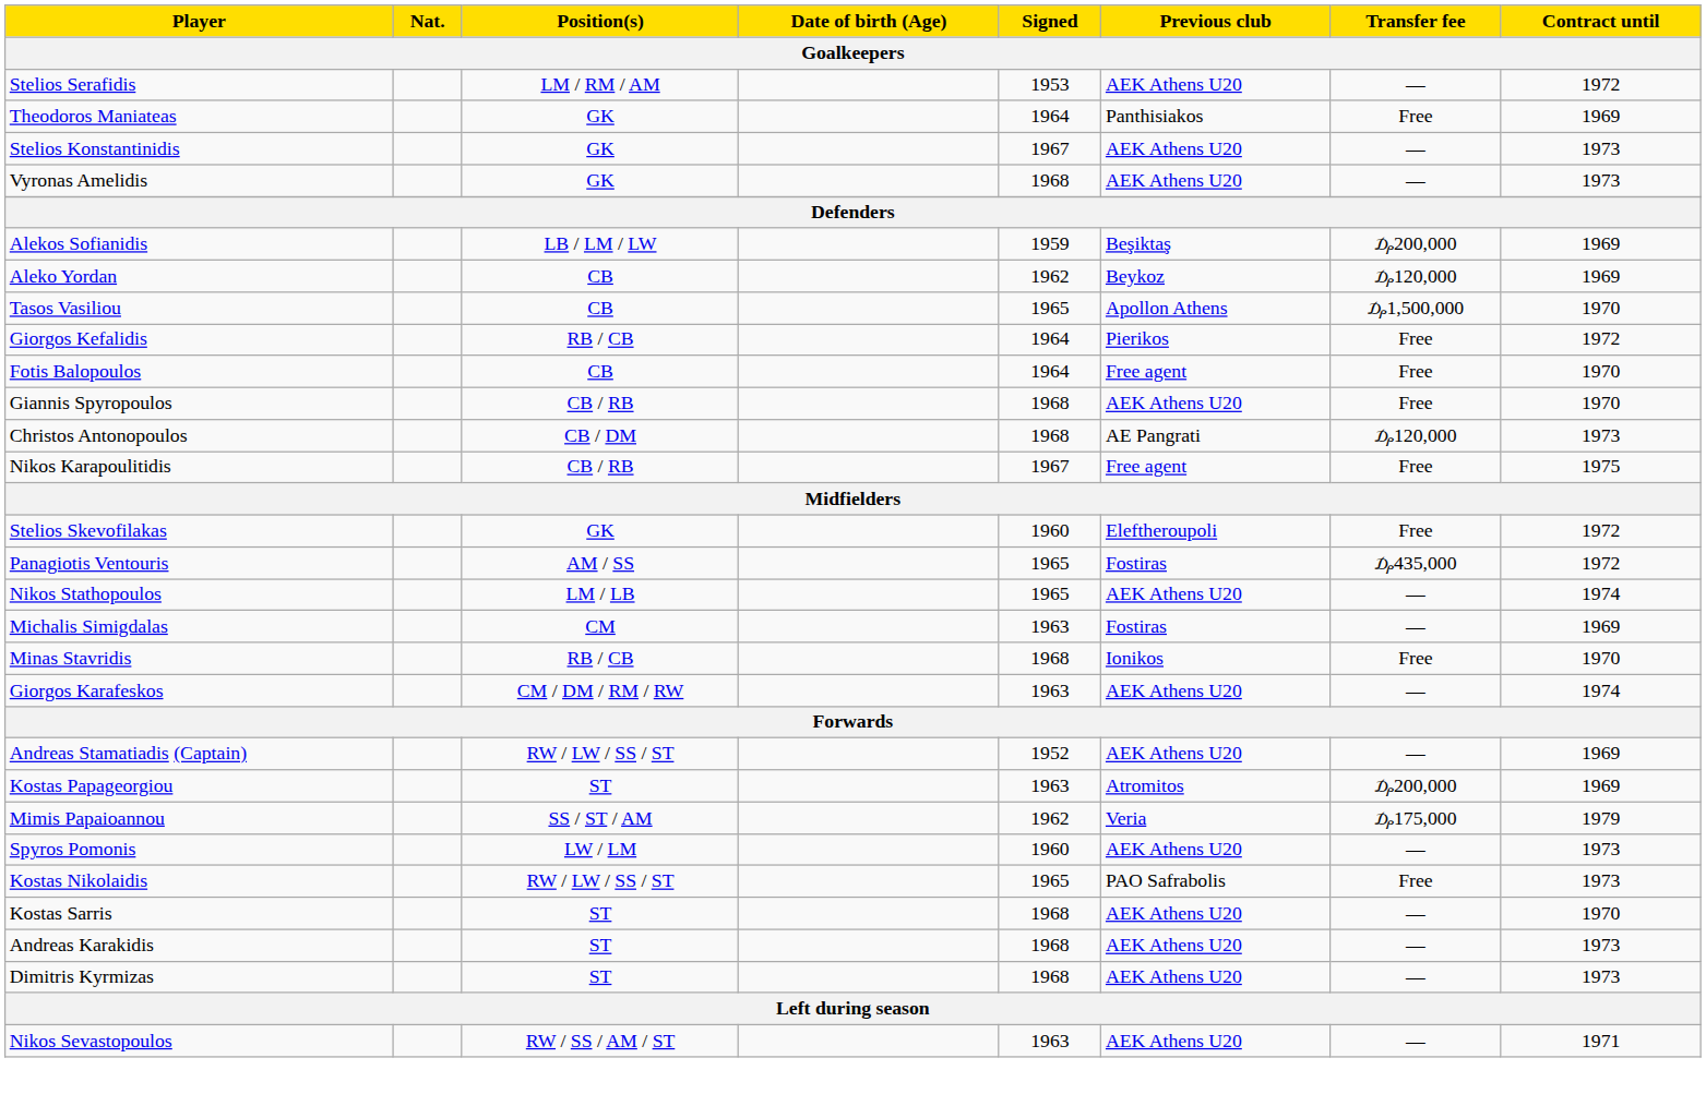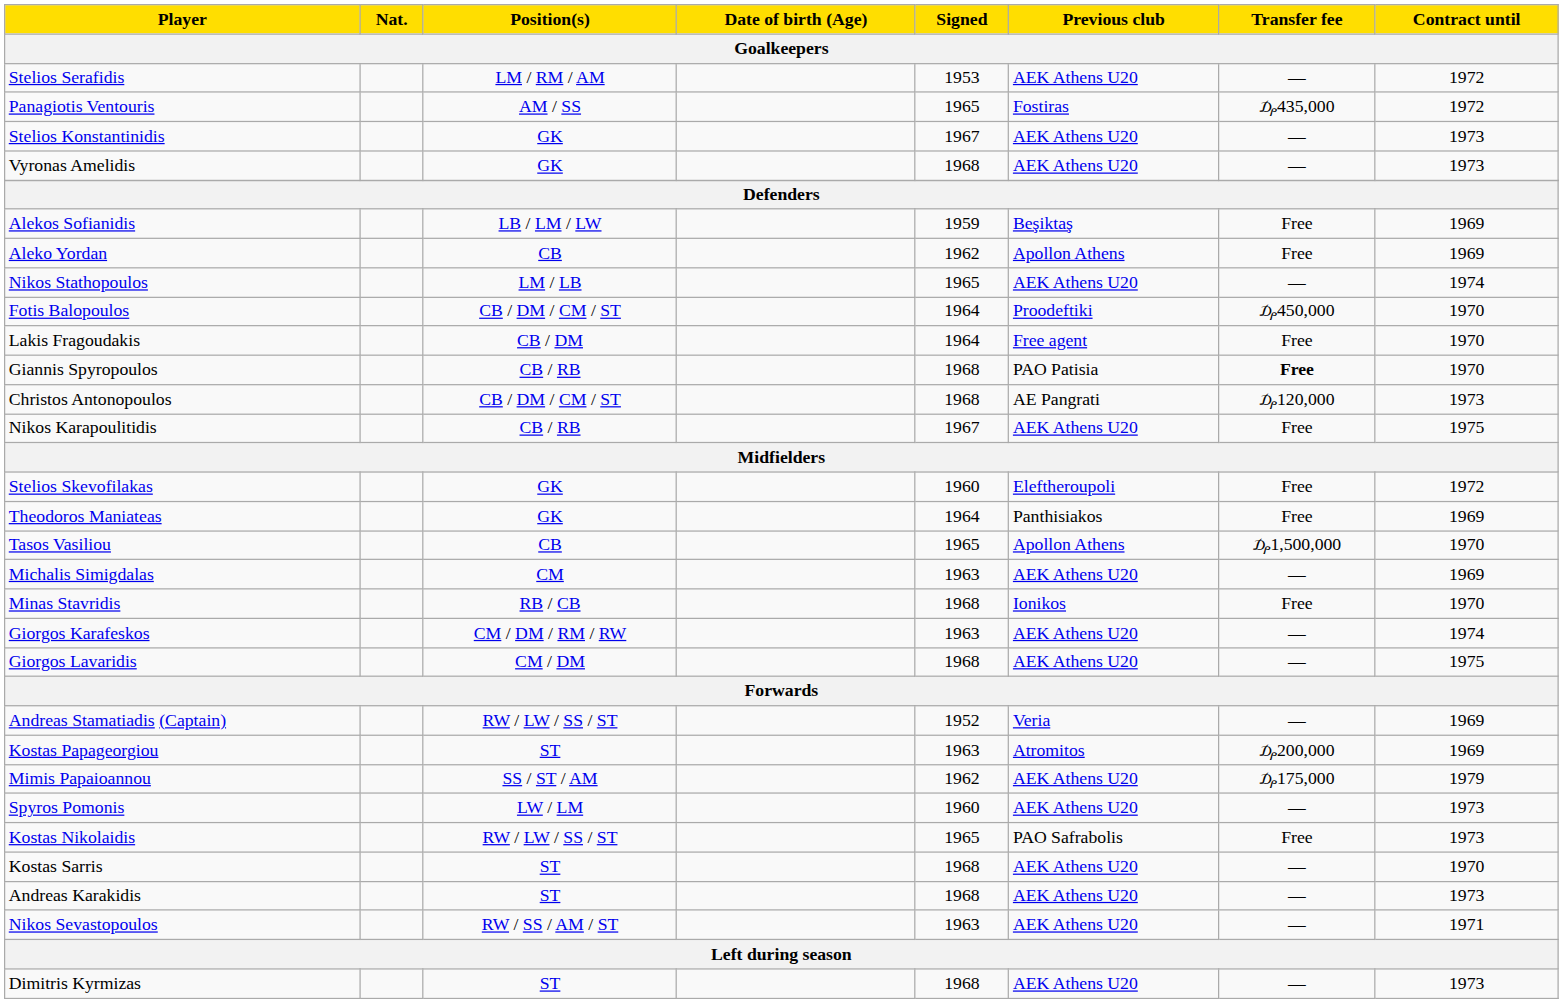rows swapped: Theodoros Maniateas <-> Panagiotis Ventouris
Alekos Sofianidis | Transfer fee: ₯200,000 -> Free
Aleko Yordan | Previous club: Beykoz -> Apollon Athens
Aleko Yordan | Transfer fee: ₯120,000 -> Free
rows swapped: Tasos Vasiliou <-> Nikos Stathopoulos
- row: Giorgos Kefalidis | RB / CB | 1964 | Pierikos | Free | 1972
Fotis Balopoulos | Position(s): CB -> CB / DM / CM / ST
Fotis Balopoulos | Previous club: Free agent -> Proodeftiki
Fotis Balopoulos | Transfer fee: Free -> ₯450,000
+ row: Lakis Fragoudakis | CB / DM | 1964 | Free agent | Free | 1970
Giannis Spyropoulos | Previous club: AEK Athens U20 -> PAO Patisia
Giannis Spyropoulos | Transfer fee: normal -> bold
Christos Antonopoulos | Position(s): CB / DM -> CB / DM / CM / ST
Nikos Karapoulitidis | Previous club: Free agent -> AEK Athens U20
Michalis Simigdalas | Previous club: Fostiras -> AEK Athens U20
+ row: Giorgos Lavaridis | CM / DM | 1968 | AEK Athens U20 | — | 1975
Andreas Stamatiadis (Captain) | Previous club: AEK Athens U20 -> Veria
Mimis Papaioannou | Previous club: Veria -> AEK Athens U20
rows swapped: Dimitris Kyrmizas <-> Nikos Sevastopoulos
